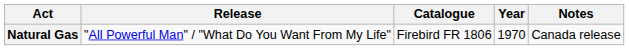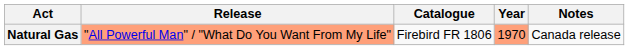row 2 | Release: no background -> lightsalmon background
row 2 | Year: no background -> lightsalmon background
